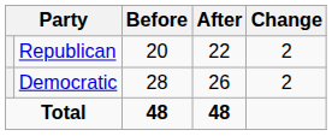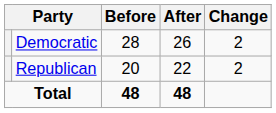rows swapped: Democratic <-> Republican
